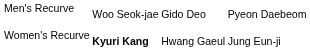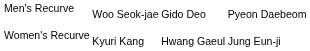Women's Recurve | column 2: bold -> normal
